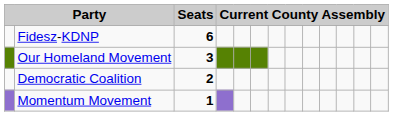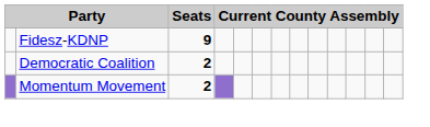Fidesz-KDNP | Seats: 6 -> 9
- row: Our Homeland Movement | 3
Momentum Movement | Seats: 1 -> 2
